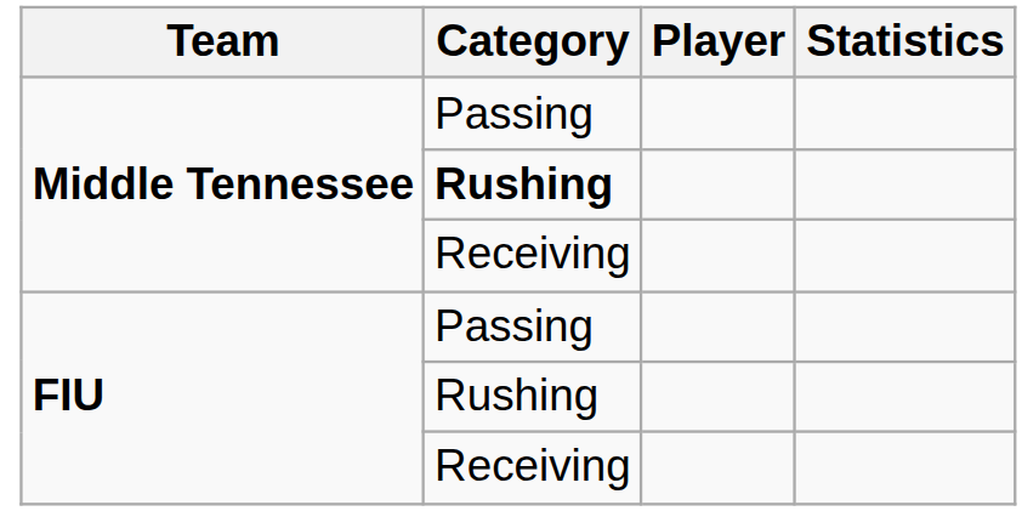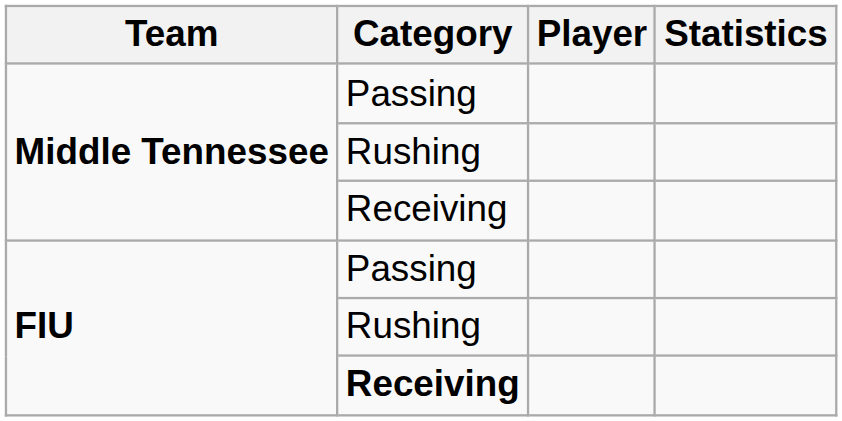Middle Tennessee / Rushing | Category: bold -> normal
FIU / Receiving | Category: normal -> bold
